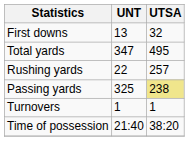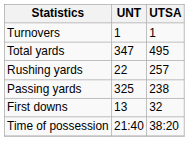rows swapped: First downs <-> Turnovers
Passing yards | UTSA: khaki background -> no background
